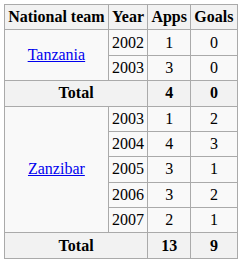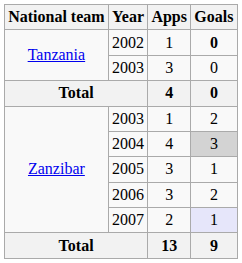2002 | Goals: normal -> bold
2004 | Goals: no background -> lightgrey background
2007 | Goals: no background -> lavender background
